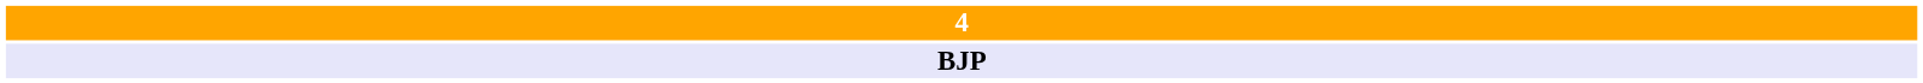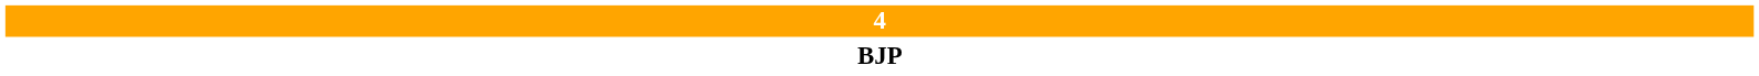row 2 | column 1: lavender background -> no background
